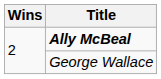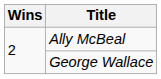Ally McBeal | Title: bold -> normal
